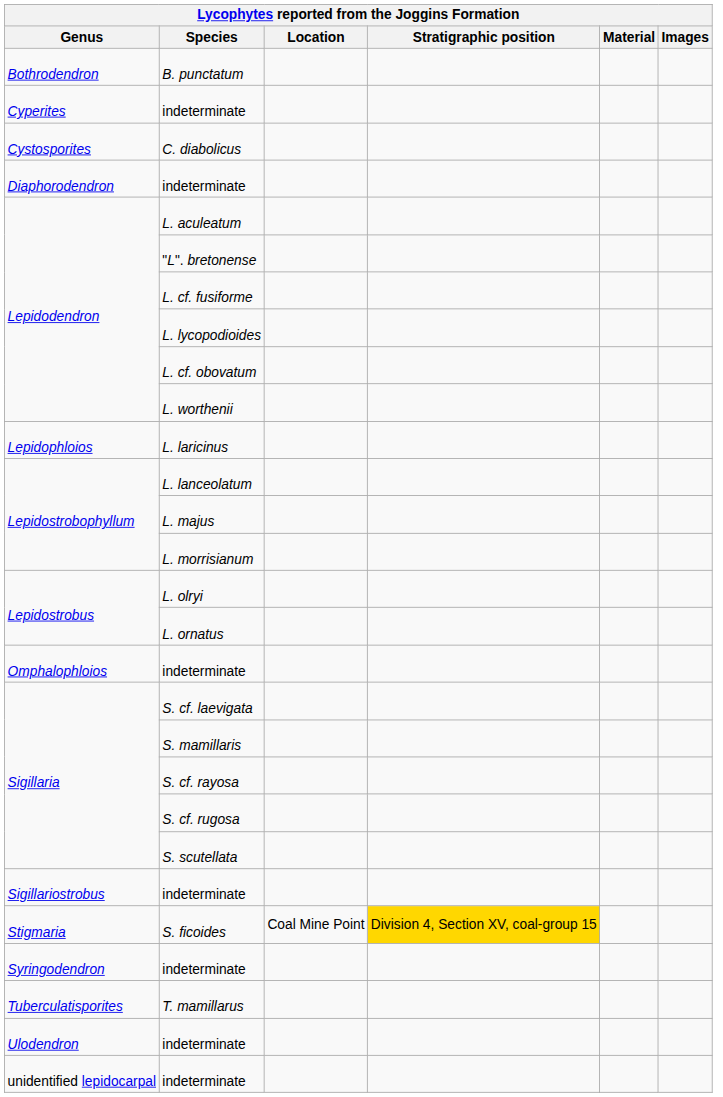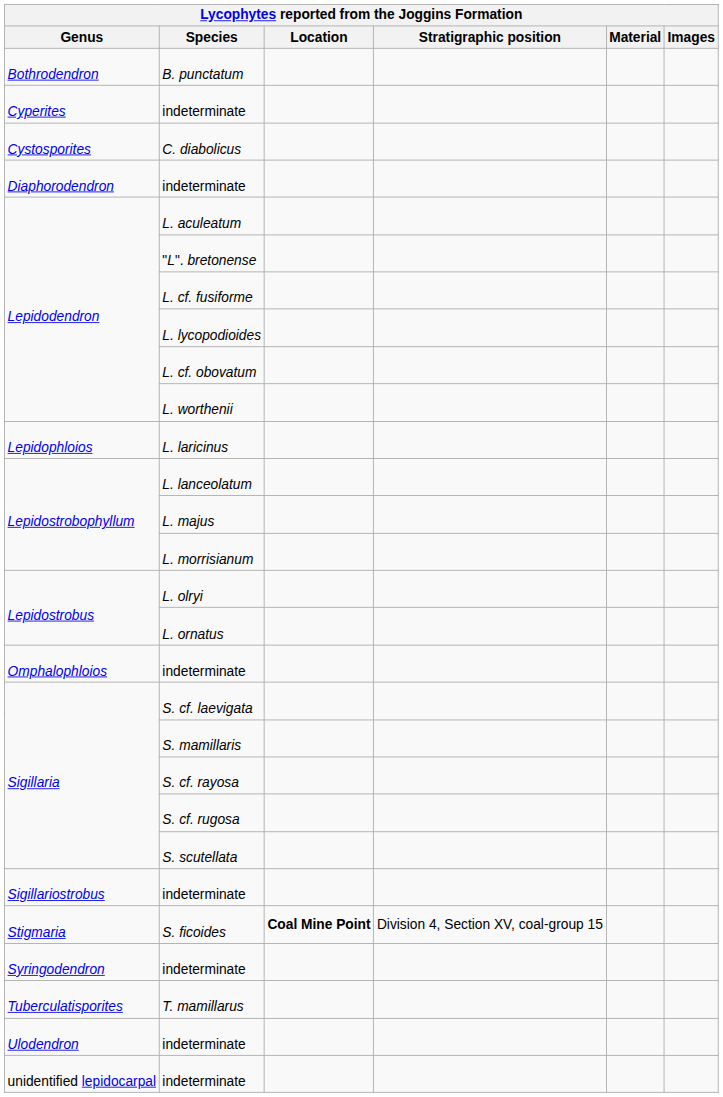S. ficoides | Location: normal -> bold
S. ficoides | Stratigraphic position: gold background -> no background
